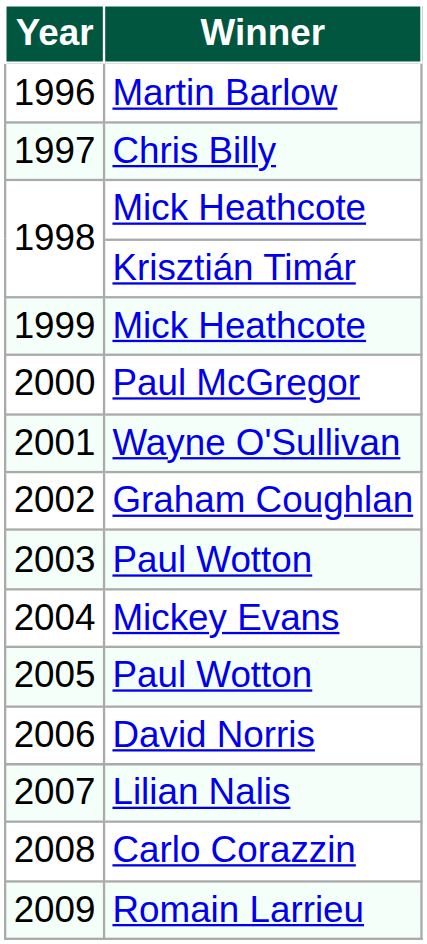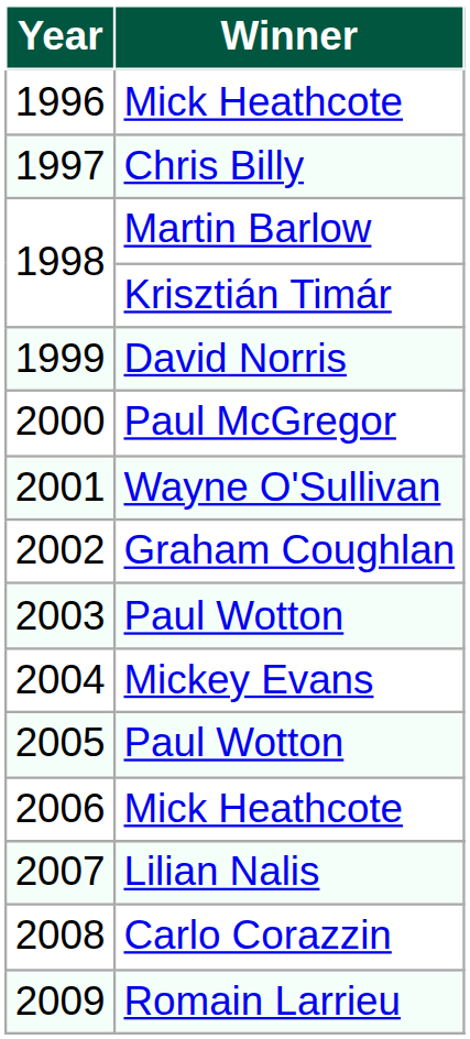row 2 | Winner: Martin Barlow -> Mick Heathcote
row 4 | Winner: Mick Heathcote -> Martin Barlow
row 6 | Winner: Mick Heathcote -> David Norris
row 13 | Winner: David Norris -> Mick Heathcote
